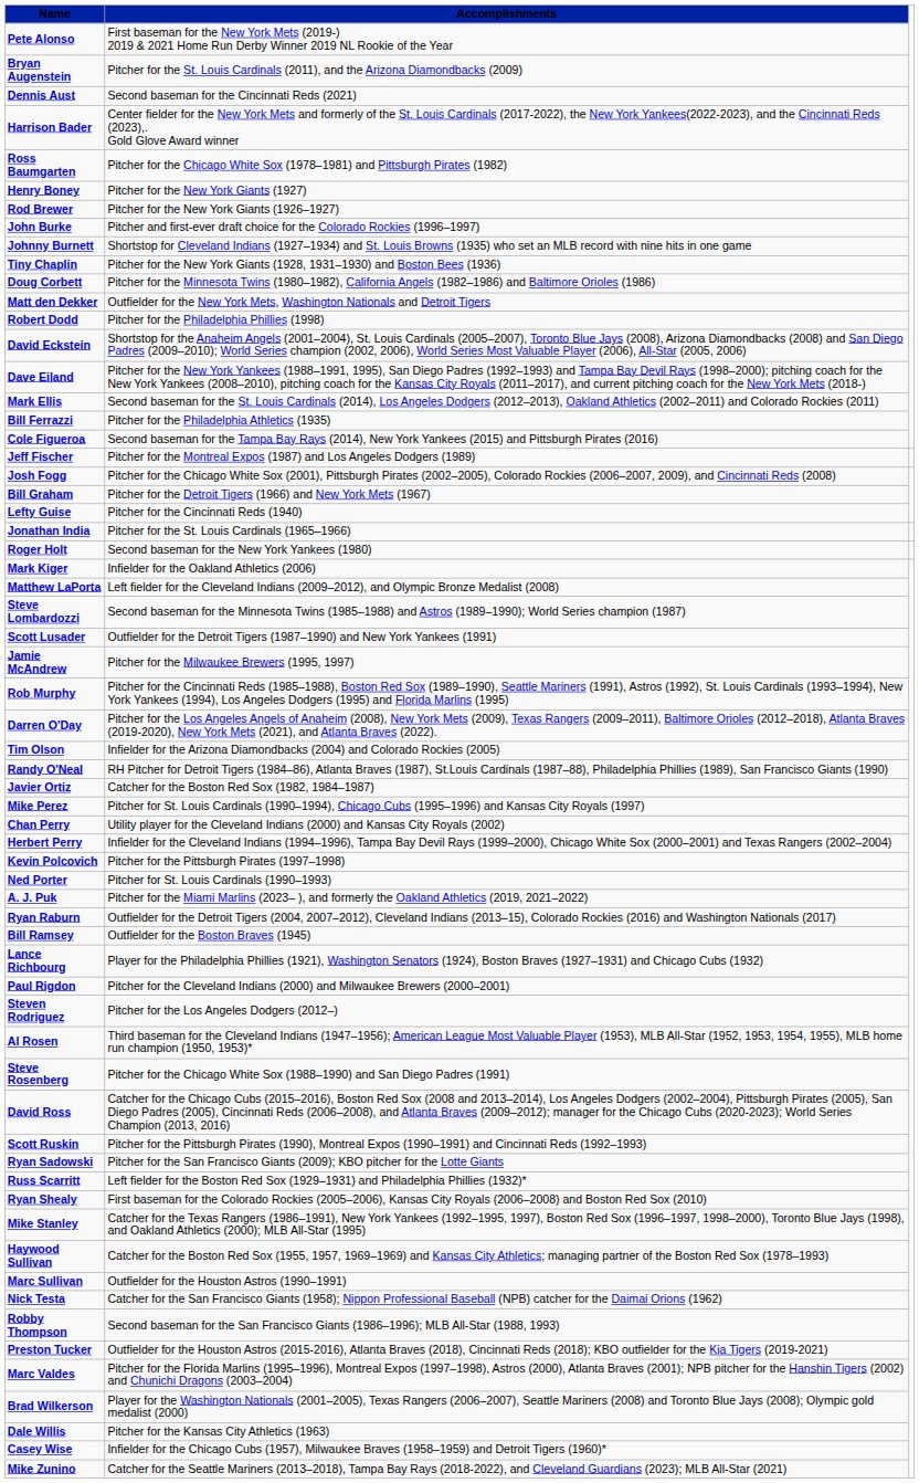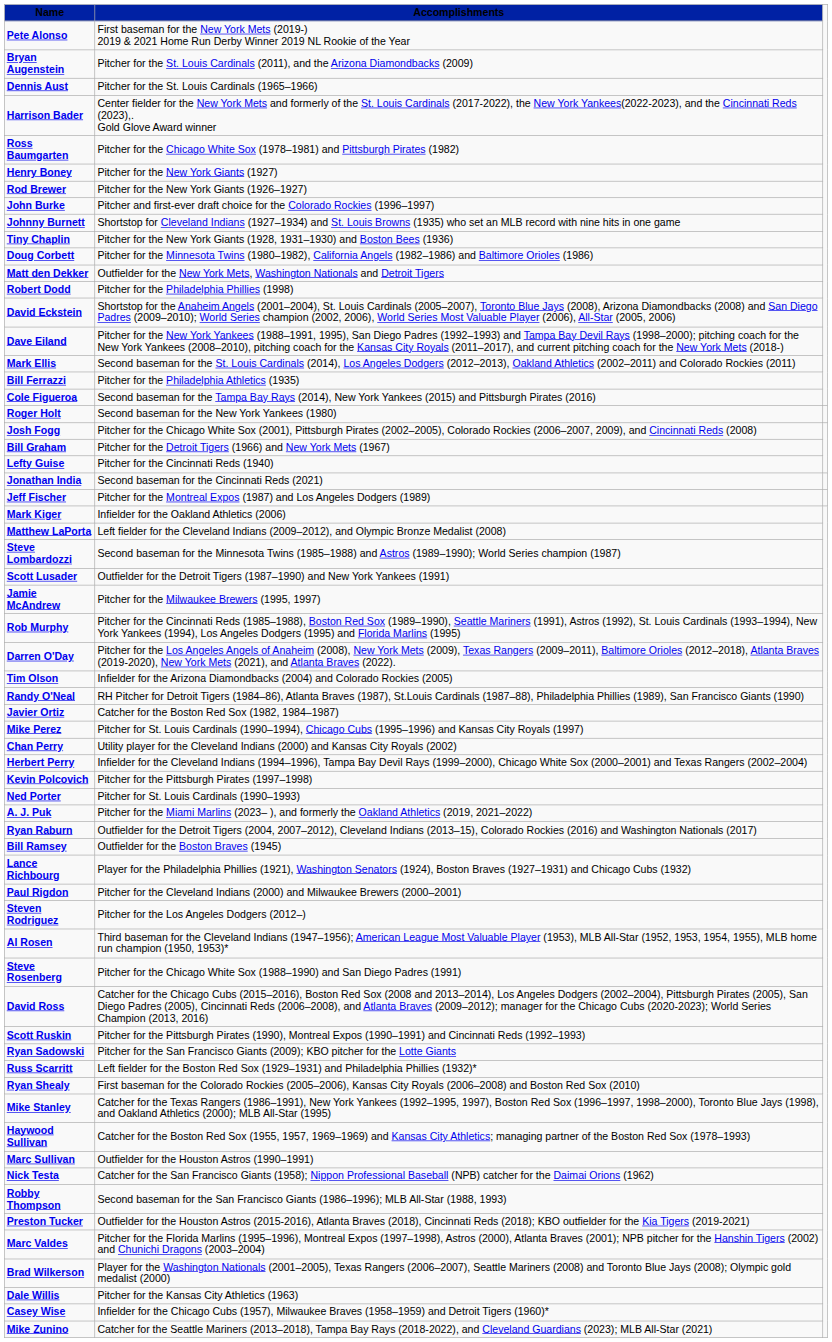Dennis Aust | Accomplishments: Second baseman for the Cincinnati Reds (2021) -> Pitcher for the St. Louis Cardinals (1965–1966)
rows swapped: Jeff Fischer <-> Roger Holt
Jonathan India | Accomplishments: Pitcher for the St. Louis Cardinals (1965–1966) -> Second baseman for the Cincinnati Reds (2021)
